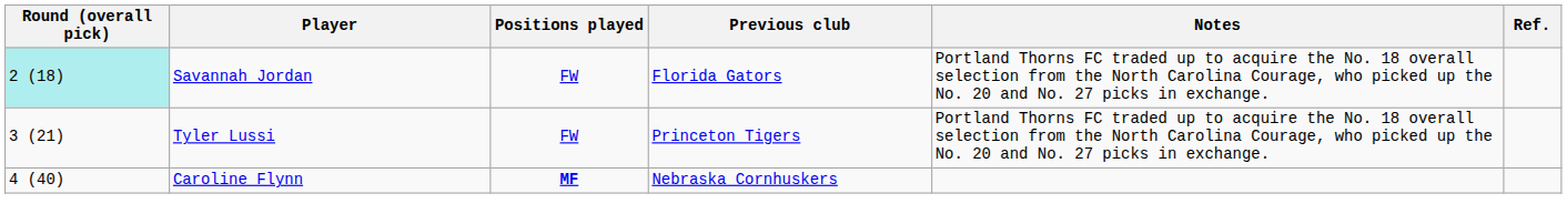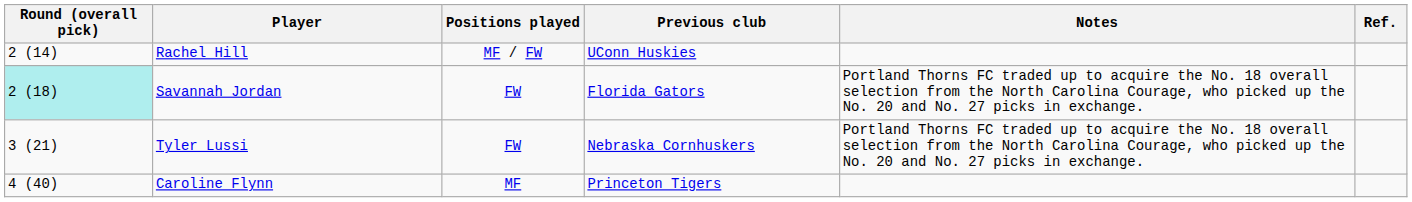+ row: 2 (14) | Rachel Hill | MF / FW | UConn Huskies
Tyler Lussi | Previous club: Princeton Tigers -> Nebraska Cornhuskers
Caroline Flynn | Positions played: bold -> normal
Caroline Flynn | Previous club: Nebraska Cornhuskers -> Princeton Tigers
